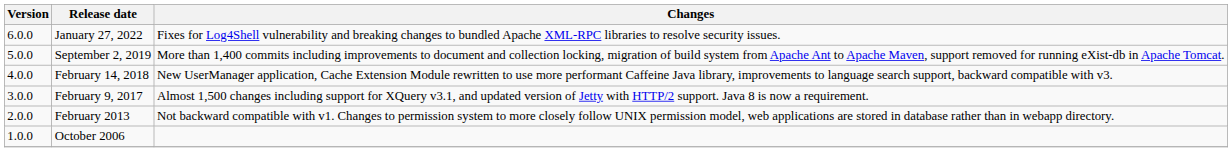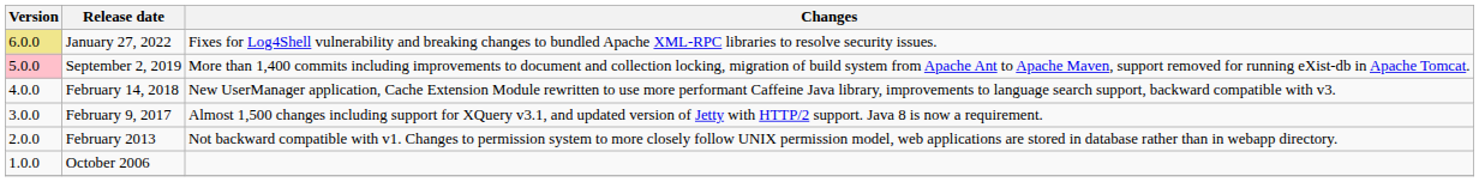January 27, 2022 | Version: no background -> khaki background
September 2, 2019 | Version: no background -> pink background
